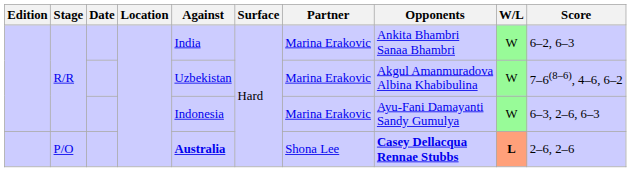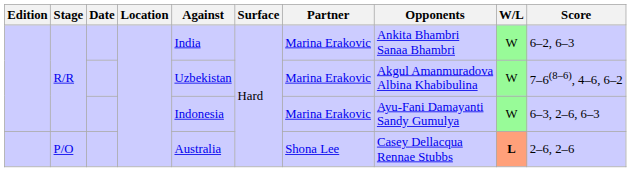P/O | Against: bold -> normal
P/O | Opponents: bold -> normal
